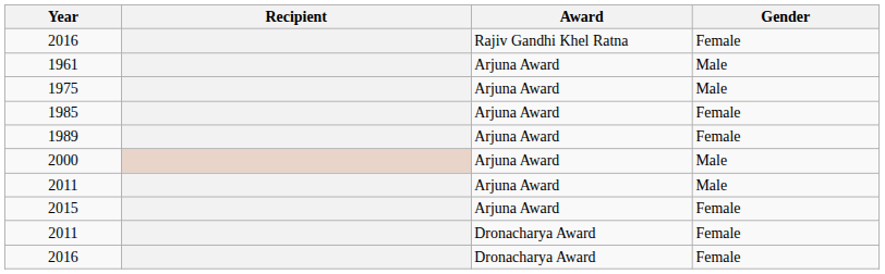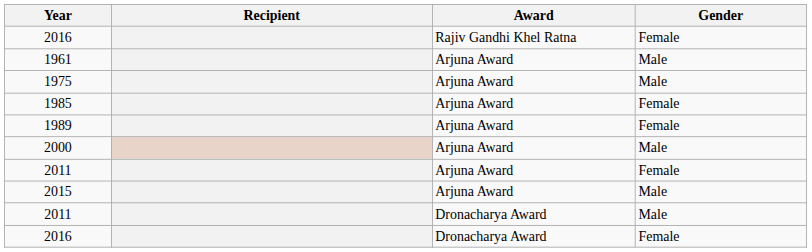2011 / Arjuna Award | Gender: Male -> Female
2015 | Gender: Female -> Male
2011 / Dronacharya Award | Gender: Female -> Male
